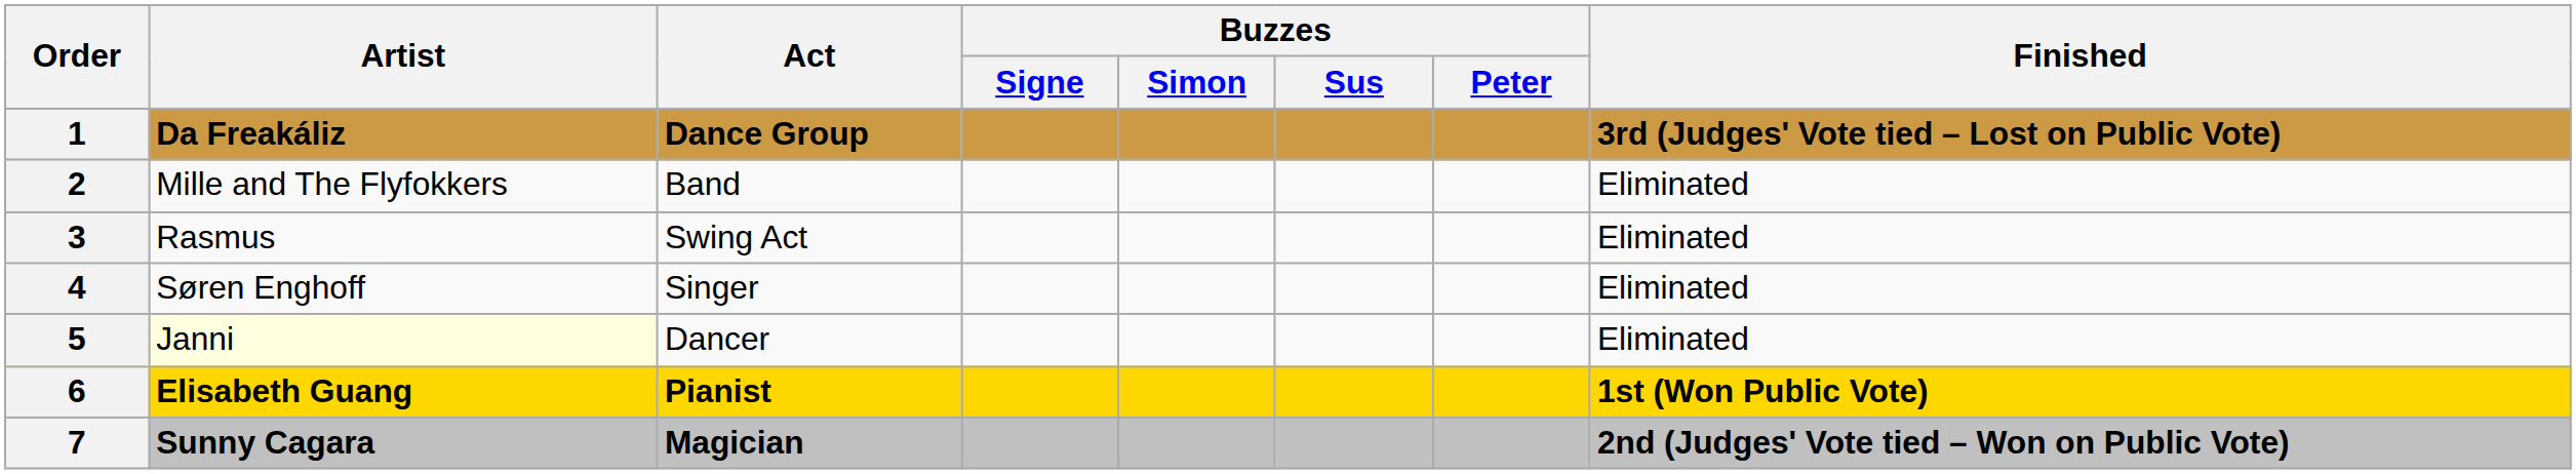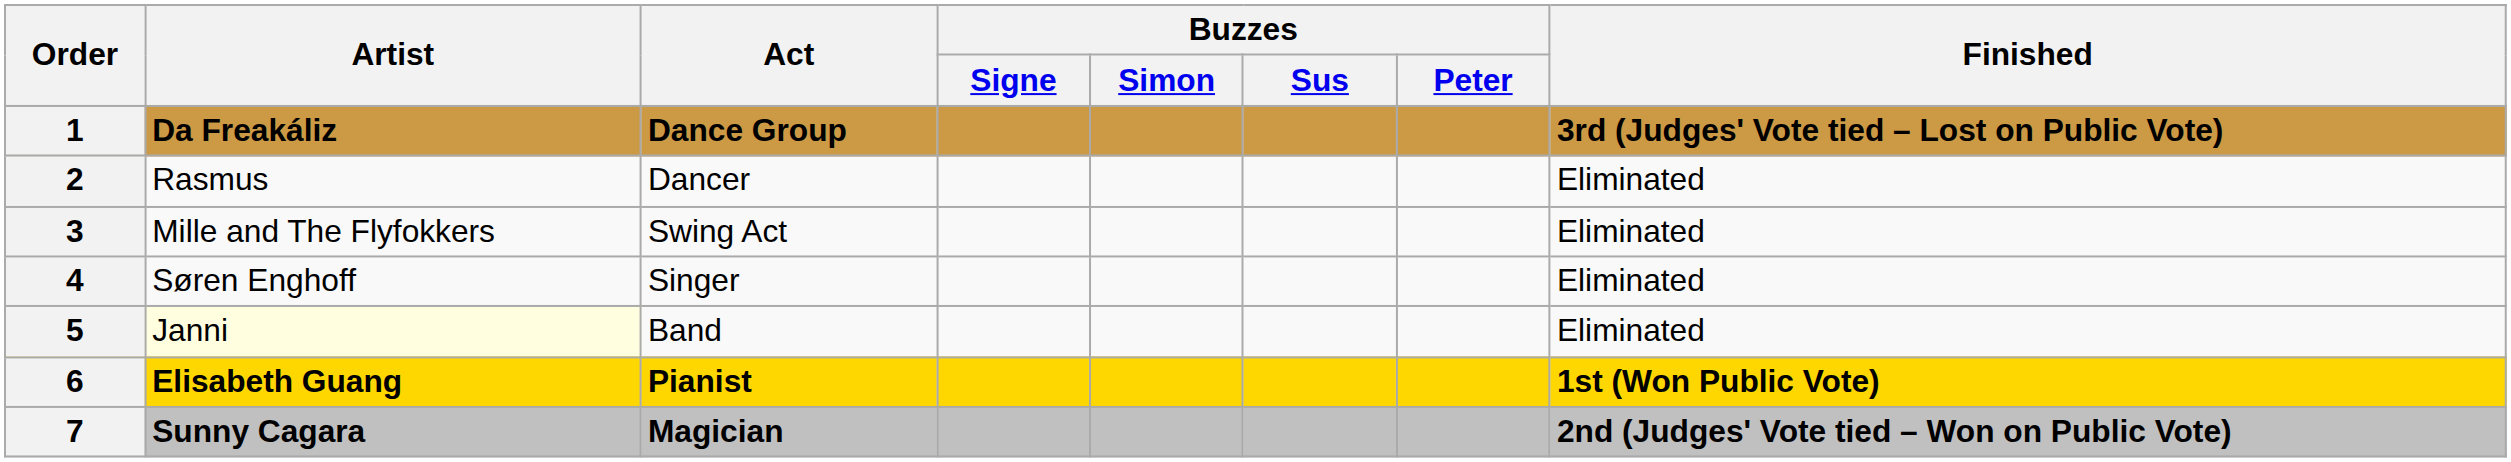2 | Artist: Mille and The Flyfokkers -> Rasmus
2 | Act: Band -> Dancer
3 | Artist: Rasmus -> Mille and The Flyfokkers
5 | Act: Dancer -> Band
